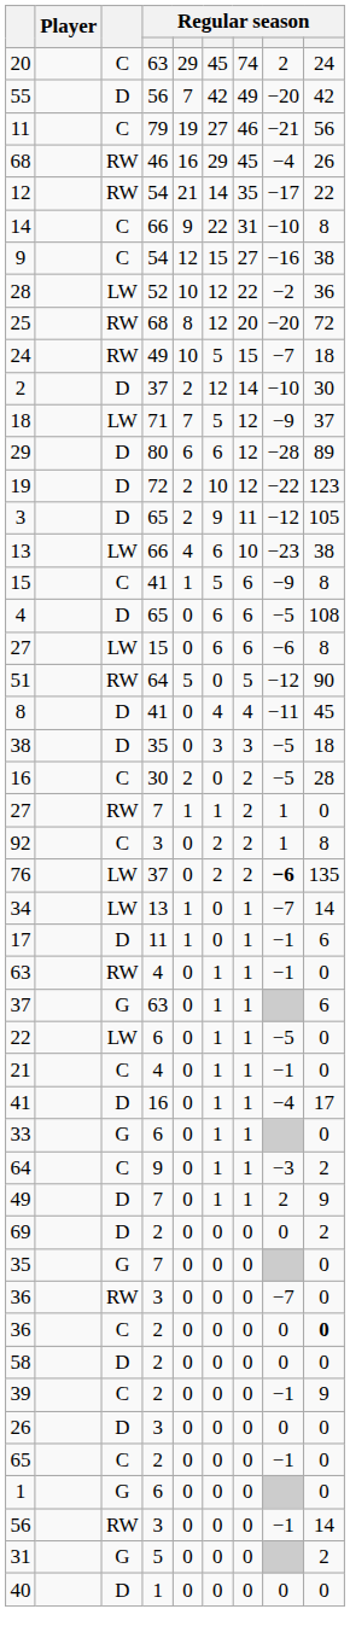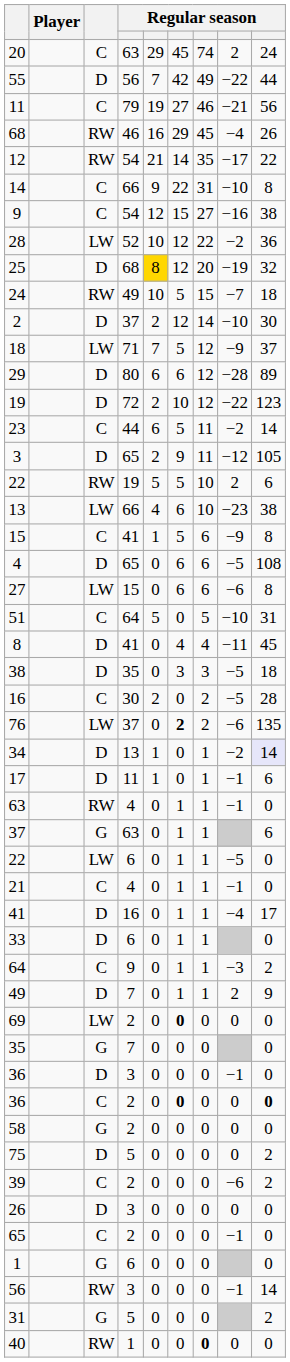55 | column 8: −20 -> −22
55 | column 9: 42 -> 44
25 | column 3: RW -> D
25 | column 5: no background -> gold background
25 | column 8: −20 -> −19
25 | column 9: 72 -> 32
+ row: 23 | C | 44 | 6 | 5 | 11 | −2 | 14
+ row: 22 | RW | 19 | 5 | 5 | 10 | 2 | 6
51 | column 3: RW -> C
51 | column 8: −12 -> −10
51 | column 9: 90 -> 31
- row: 27 | RW | 7 | 1 | 1 | 2 | 1 | 0
- row: 92 | C | 3 | 0 | 2 | 2 | 1 | 8
76 | column 6: normal -> bold
76 | column 8: bold -> normal
34 | column 3: LW -> D
34 | column 8: −7 -> −2
34 | column 9: no background -> lavender background
33 | column 3: G -> D
69 | column 3: D -> LW
69 | column 6: normal -> bold
69 | column 9: 2 -> 0
36 / 3 | column 3: RW -> D
36 / 3 | column 8: −7 -> −1
36 / 2 | column 6: normal -> bold
58 | column 3: D -> G
+ row: 75 | D | 5 | 0 | 0 | 0 | 0 | 2
39 | column 8: −1 -> −6
39 | column 9: 9 -> 2
40 | column 3: D -> RW
40 | column 7: normal -> bold
